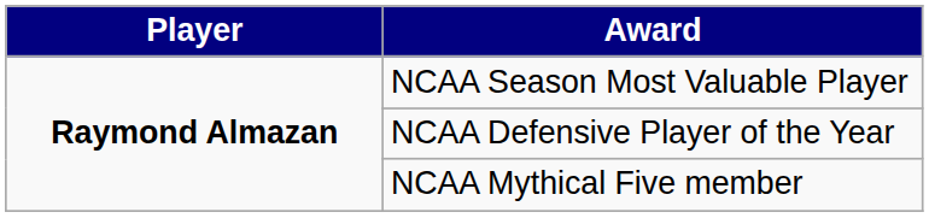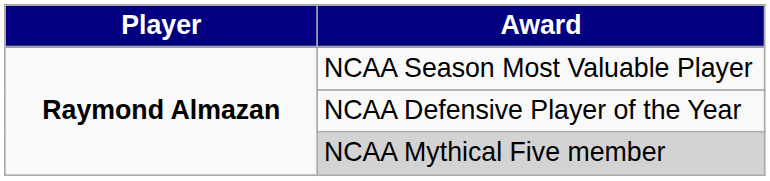NCAA Mythical Five member | Award: no background -> lightgrey background
